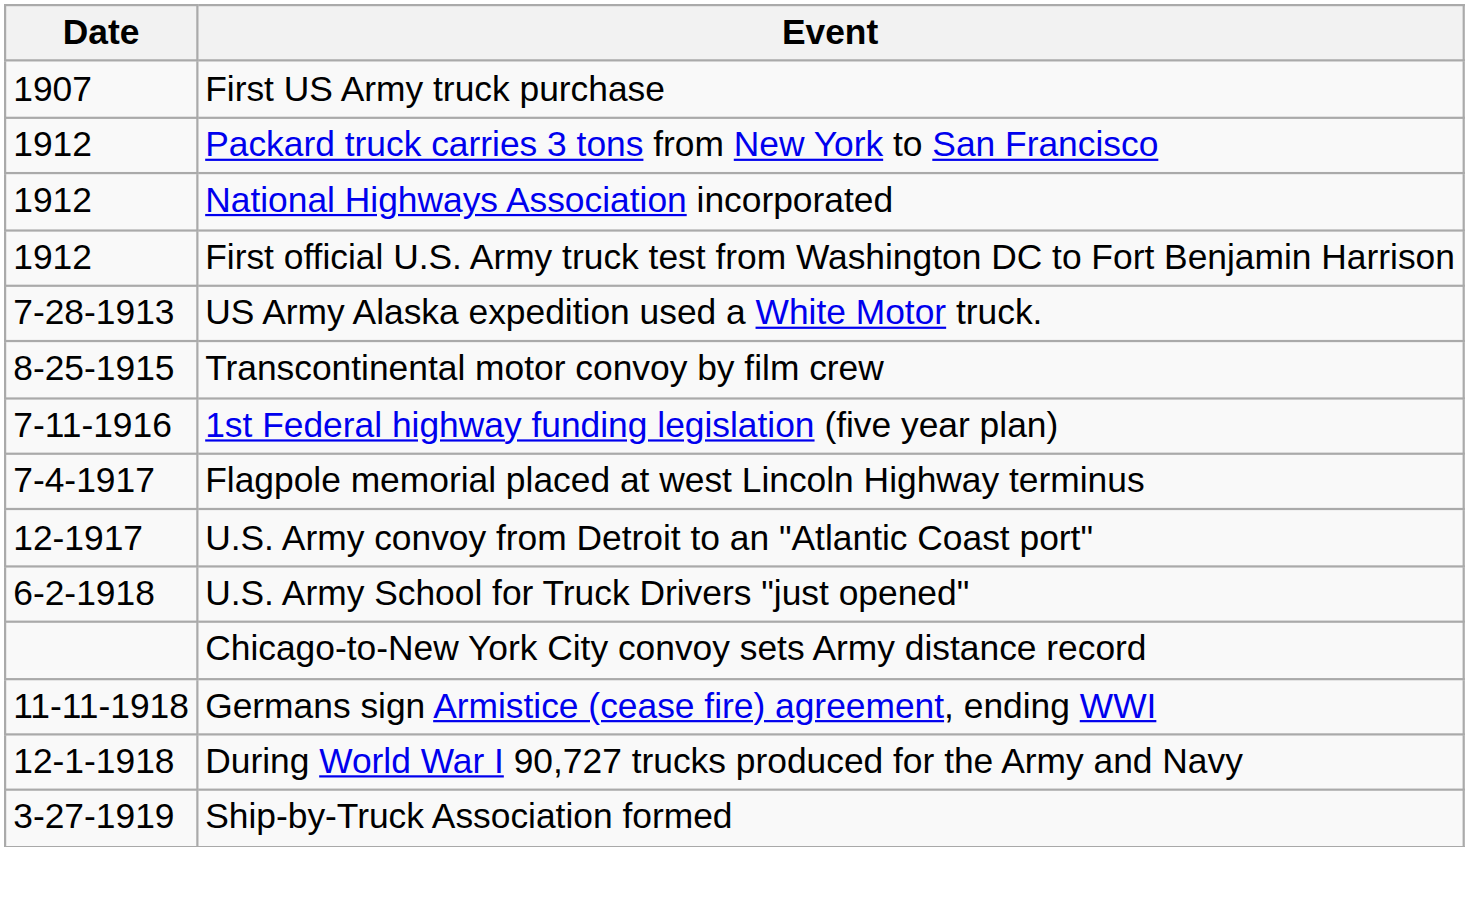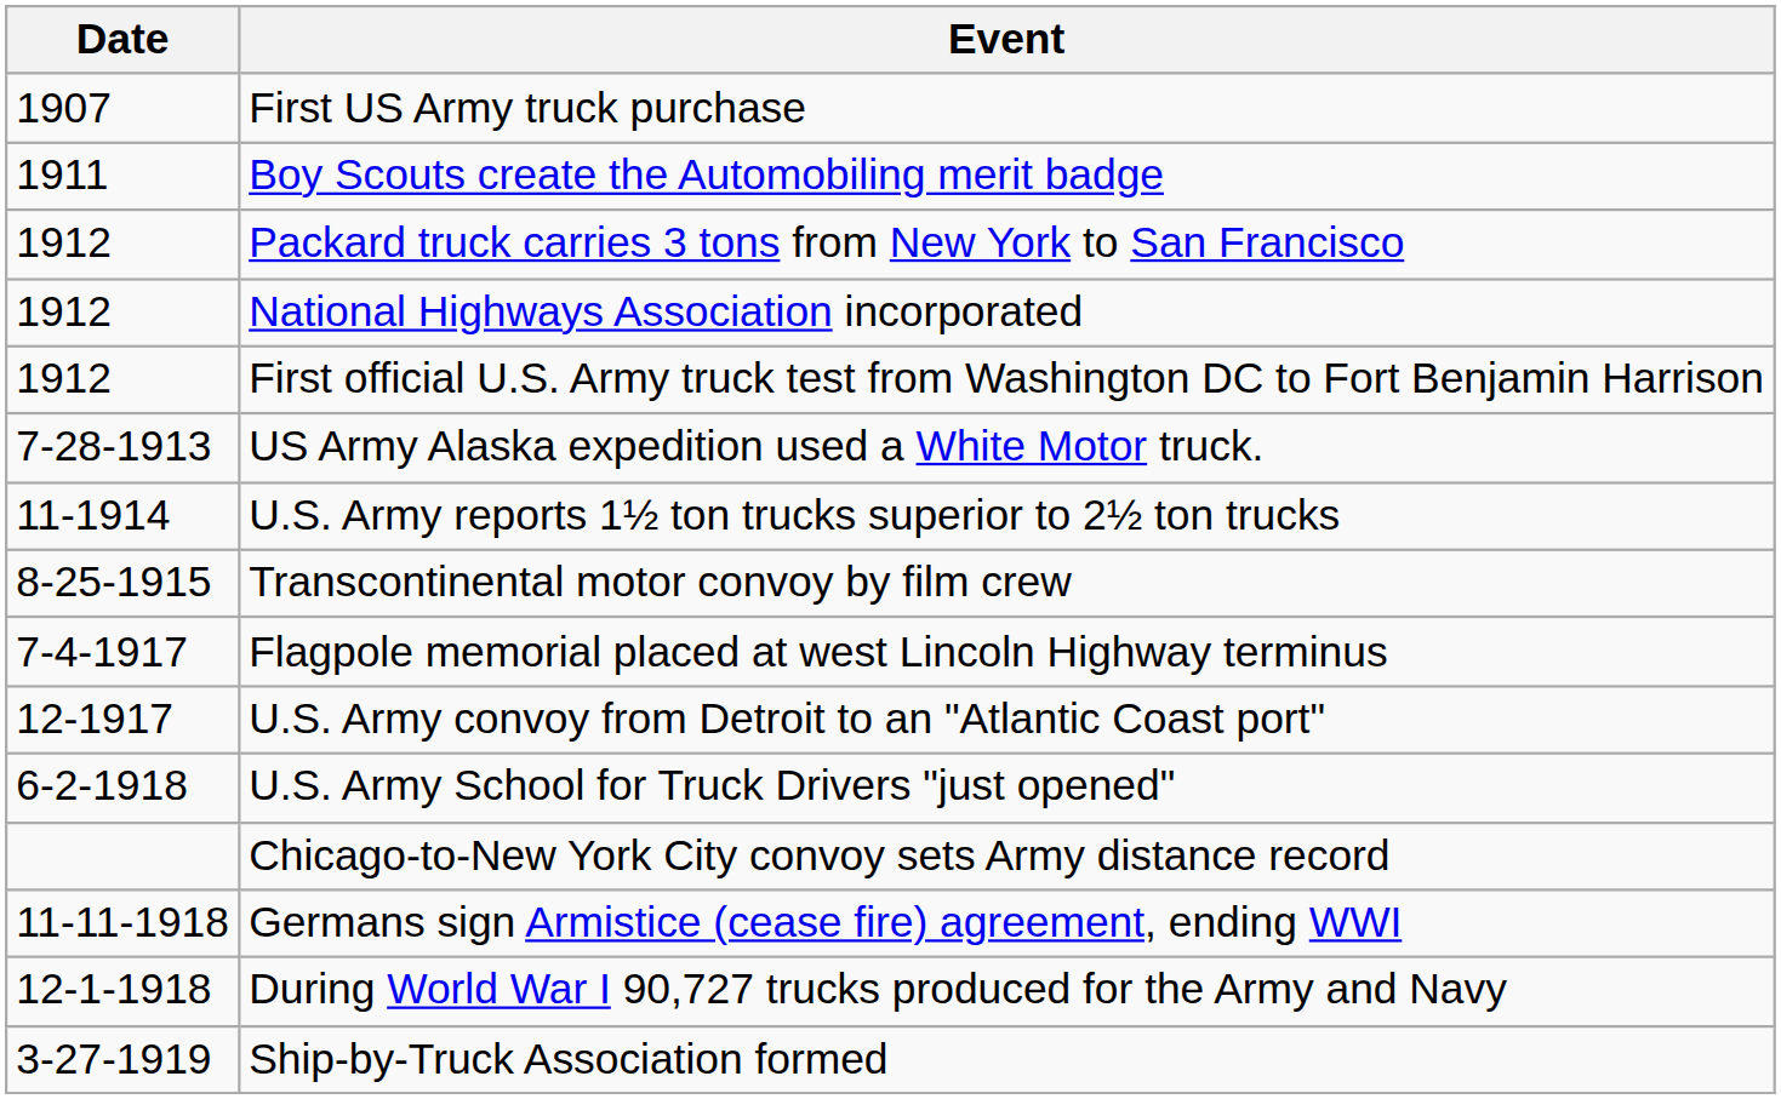+ row: 1911 | Boy Scouts create the Automobiling merit badge
+ row: 11-1914 | U.S. Army reports 1½ ton trucks superior to 2½ ton trucks
- row: 7-11-1916 | 1st Federal highway funding legislation (five year plan)
